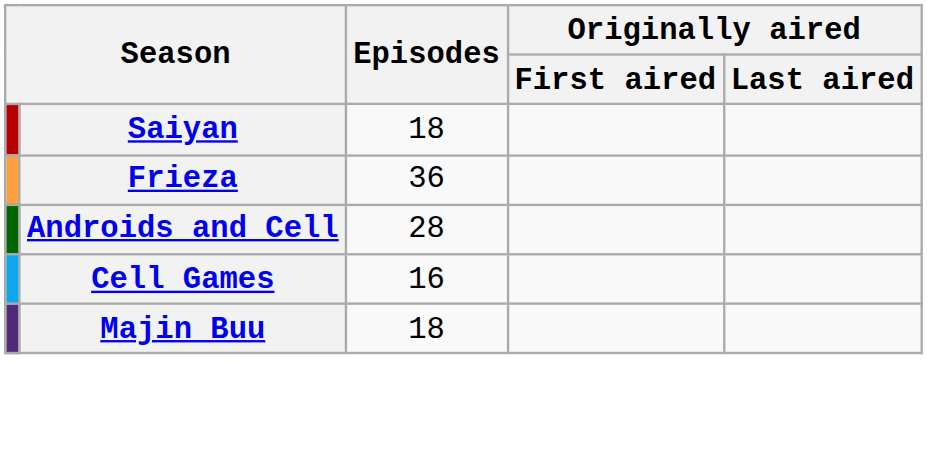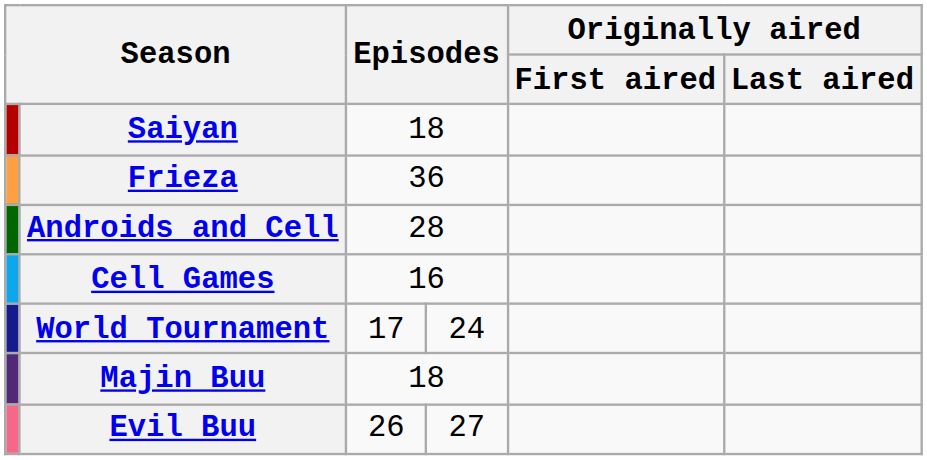+ row: World Tournament | 17 | 24
+ row: Evil Buu | 26 | 27
